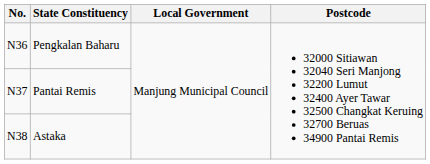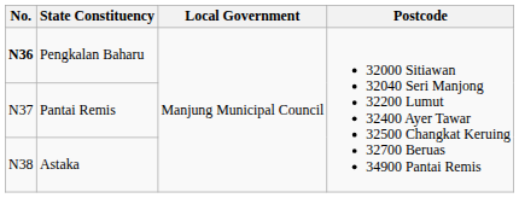Pengkalan Baharu | No.: normal -> bold
